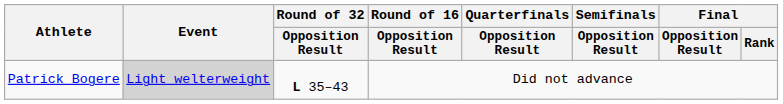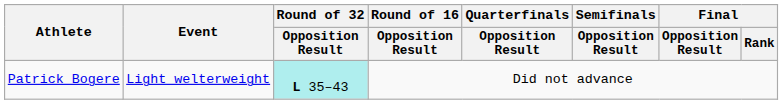Patrick Bogere | Event: lightgrey background -> no background
Patrick Bogere | Round of 32 / Opposition Result: no background -> paleturquoise background
